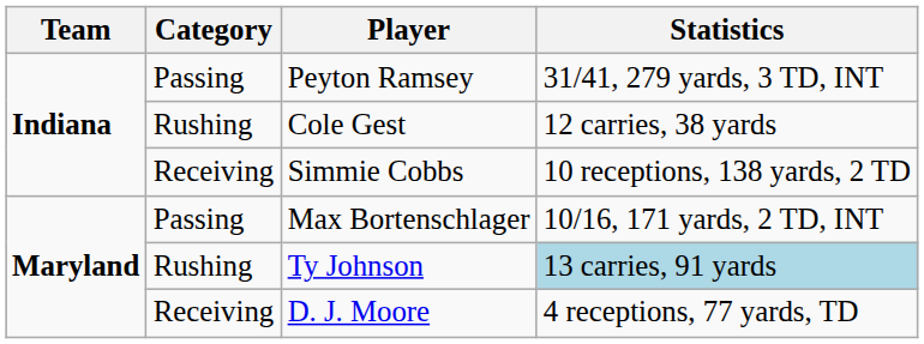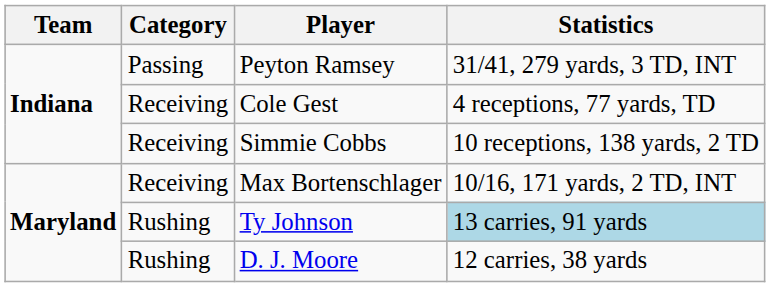Cole Gest | Category: Rushing -> Receiving
Cole Gest | Statistics: 12 carries, 38 yards -> 4 receptions, 77 yards, TD
Max Bortenschlager | Category: Passing -> Receiving
D. J. Moore | Category: Receiving -> Rushing
D. J. Moore | Statistics: 4 receptions, 77 yards, TD -> 12 carries, 38 yards
